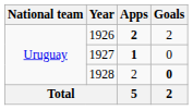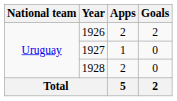1926 | Apps: bold -> normal
1927 | Apps: bold -> normal
1928 | Goals: bold -> normal
